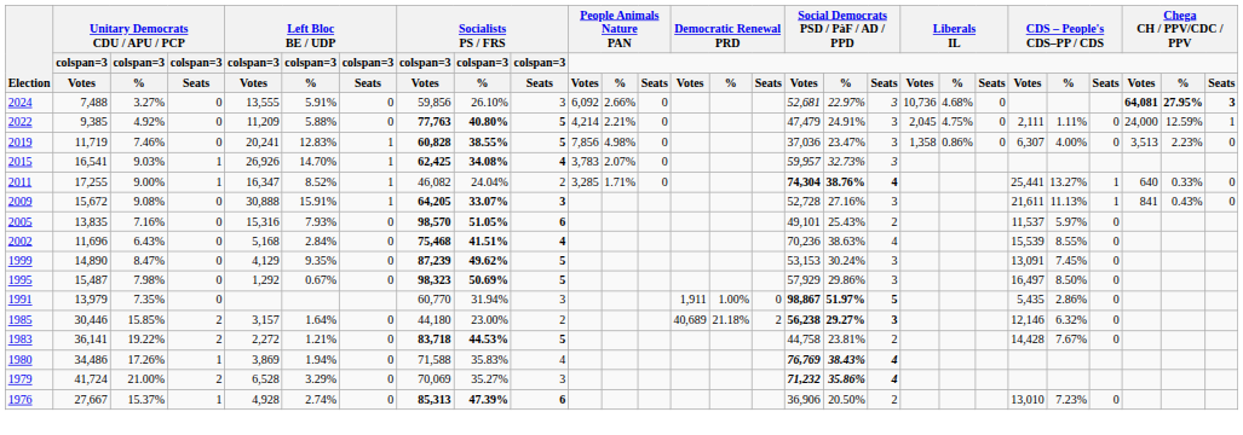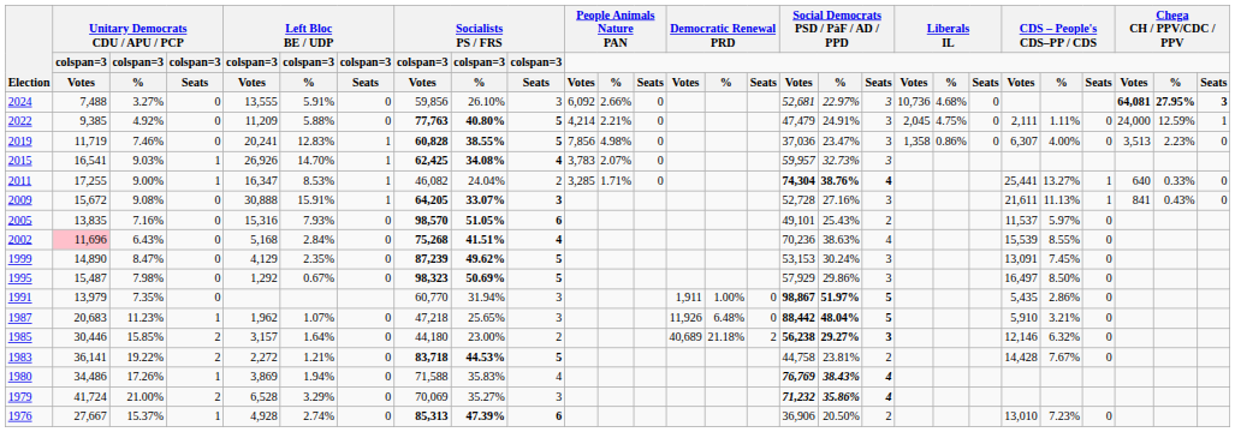2011 | Left Bloc BE / UDP / colspan=3 / %: 8.52% -> 8.53%
2002 | Unitary Democrats CDU / APU / PCP / colspan=3 / Votes: no background -> pink background
2002 | Socialists PS / FRS / colspan=3 / Votes: 75,468 -> 75,268
1999 | Left Bloc BE / UDP / colspan=3 / %: 9.35% -> 2.35%
+ row: 1987 | 20,683 | 11.23% | 1 | 1,962 | 1.07% | 0 | 47,218 | 25.65% | 3 | 11,926 | 6.48% | 0 | 88,442 | 48.04% | 5 | 5,910 | 3.21% | 0
